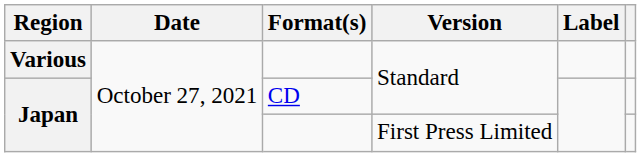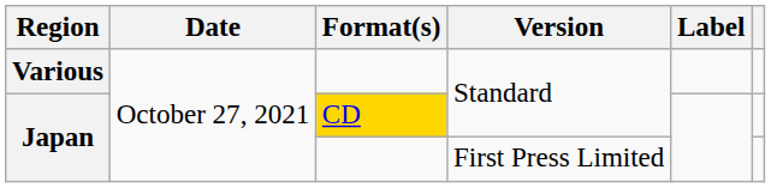Japan / CD | Format(s): no background -> gold background
